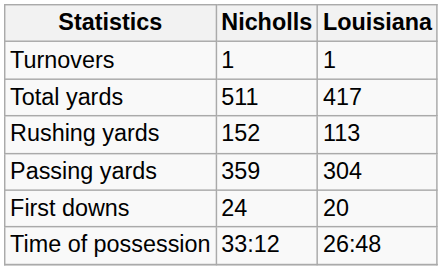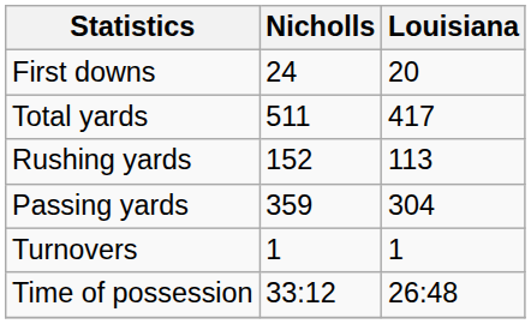rows swapped: First downs <-> Turnovers
